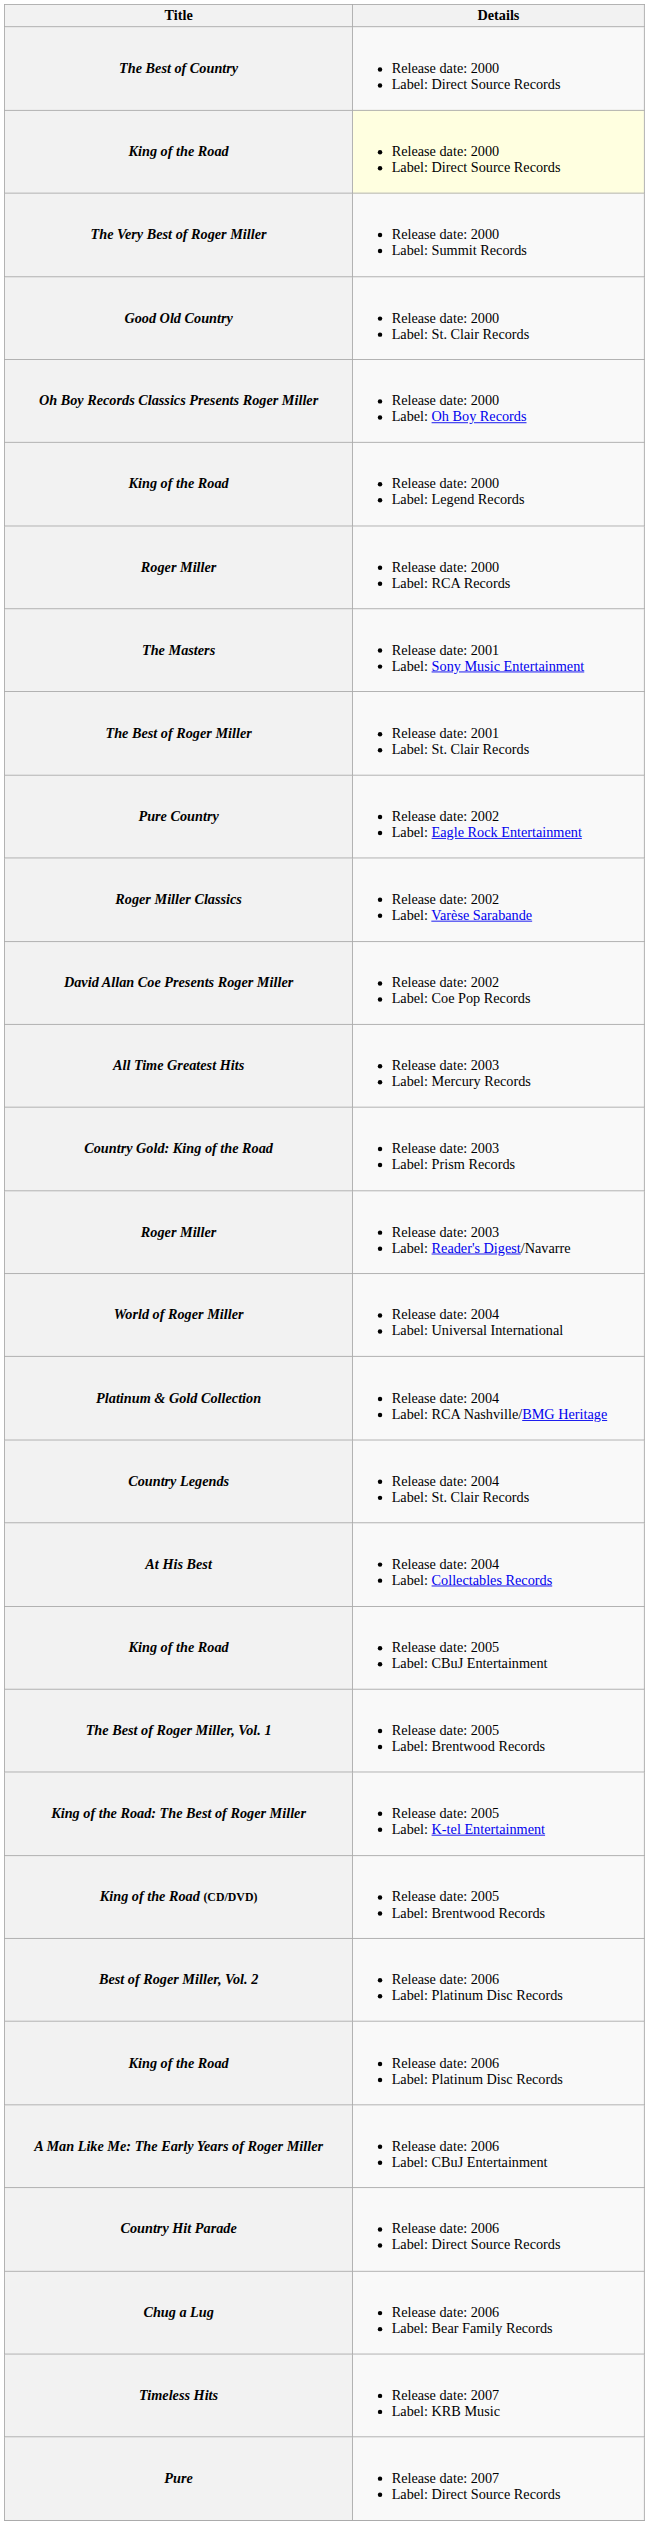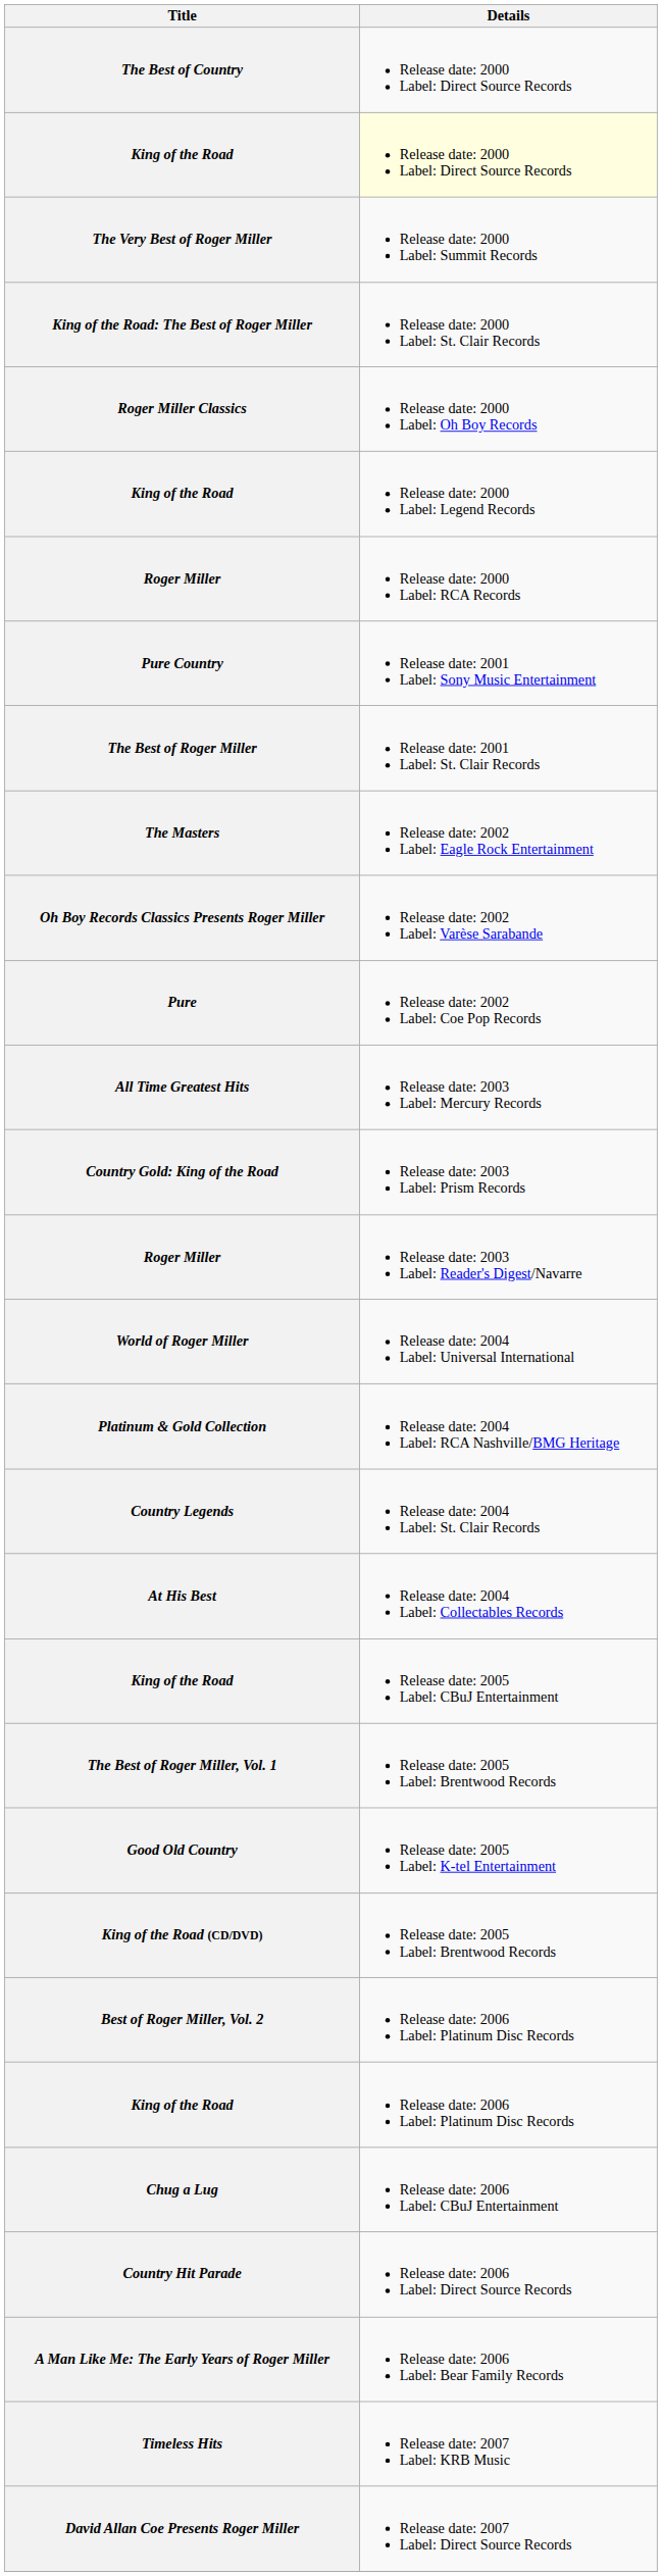row 5 | Title: Good Old Country -> King of the Road: The Best of Roger Miller
row 6 | Title: Oh Boy Records Classics Presents Roger Miller -> Roger Miller Classics
row 9 | Title: The Masters -> Pure Country
row 11 | Title: Pure Country -> The Masters
row 12 | Title: Roger Miller Classics -> Oh Boy Records Classics Presents Roger Miller
row 13 | Title: David Allan Coe Presents Roger Miller -> Pure
row 23 | Title: King of the Road: The Best of Roger Miller -> Good Old Country
row 27 | Title: A Man Like Me: The Early Years of Roger Miller -> Chug a Lug
row 29 | Title: Chug a Lug -> A Man Like Me: The Early Years of Roger Miller
row 31 | Title: Pure -> David Allan Coe Presents Roger Miller
